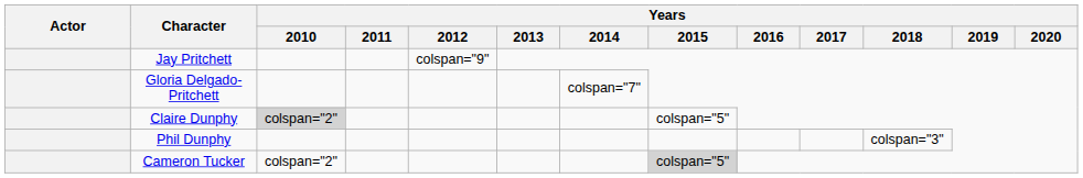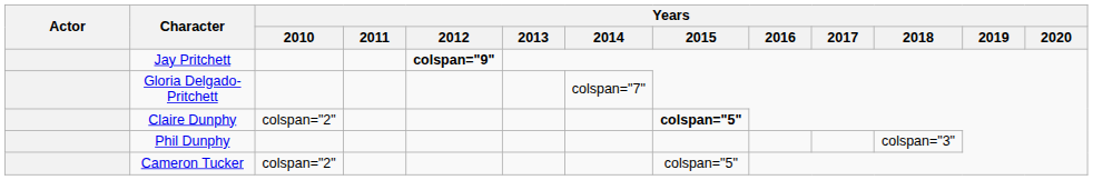Jay Pritchett | Years / 2012: normal -> bold
Claire Dunphy | Years / 2010: lightgrey background -> no background
Claire Dunphy | Years / 2015: normal -> bold
Cameron Tucker | Years / 2015: lightgrey background -> no background
